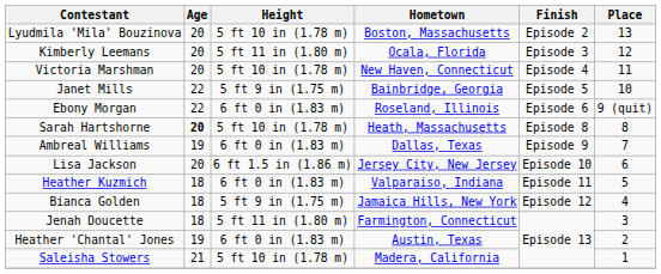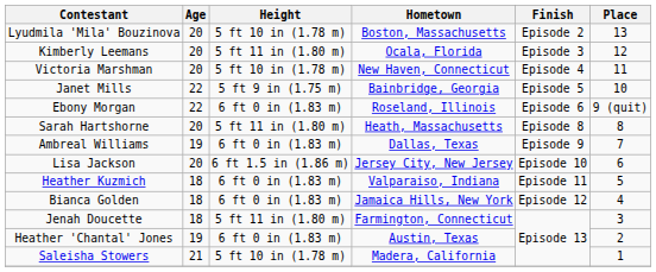Sarah Hartshorne | Age: bold -> normal
Sarah Hartshorne | Height: 5 ft 10 in (1.78 m) -> 5 ft 11 in (1.80 m)
Bianca Golden | Height: 5 ft 9 in (1.75 m) -> 6 ft 0 in (1.83 m)
